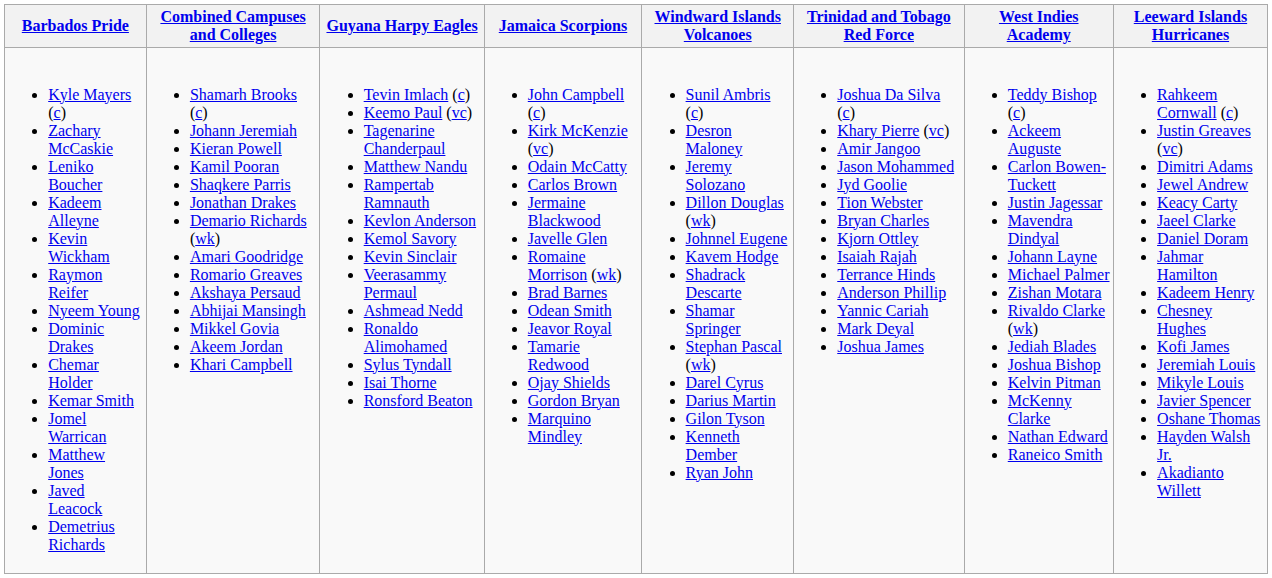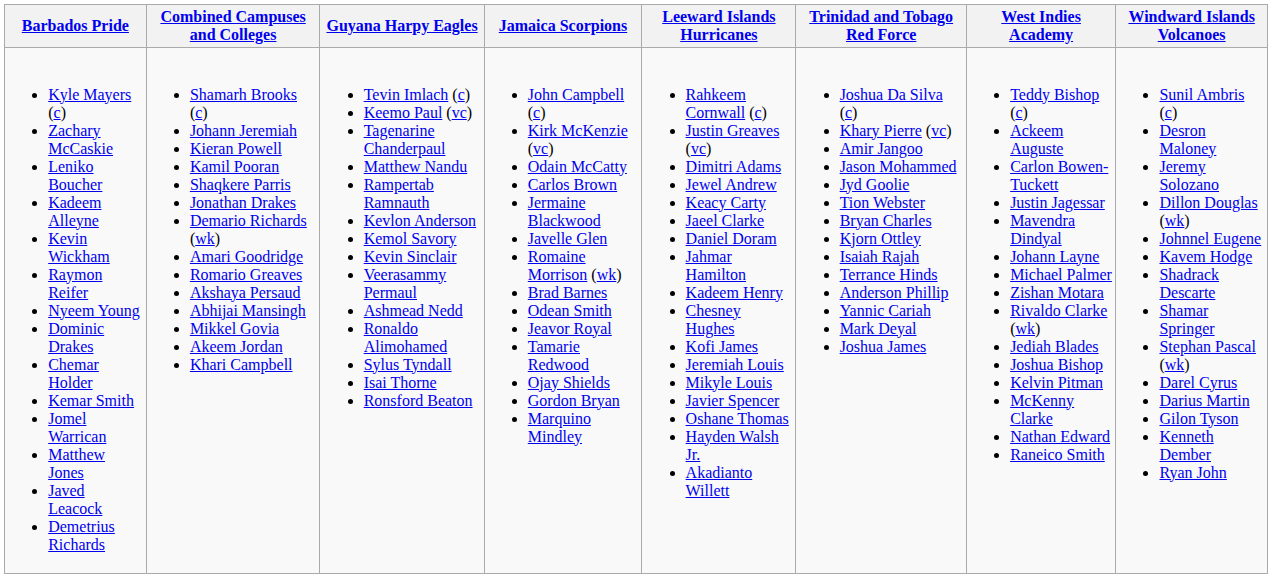columns swapped: Leeward Islands Hurricanes <-> Windward Islands Volcanoes
